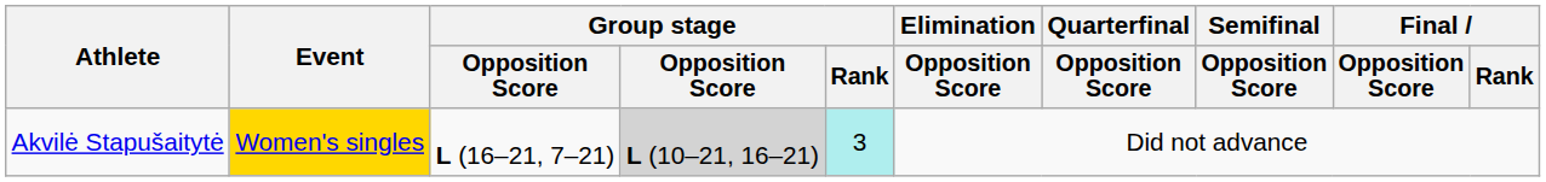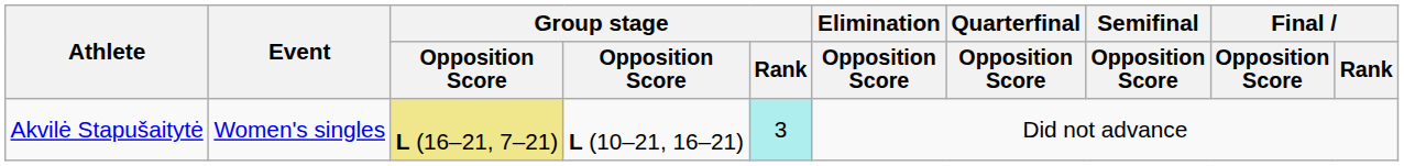Akvilė Stapušaitytė | Event: gold background -> no background
Akvilė Stapušaitytė | column 3: no background -> khaki background
Akvilė Stapušaitytė | column 4: lightgrey background -> no background
